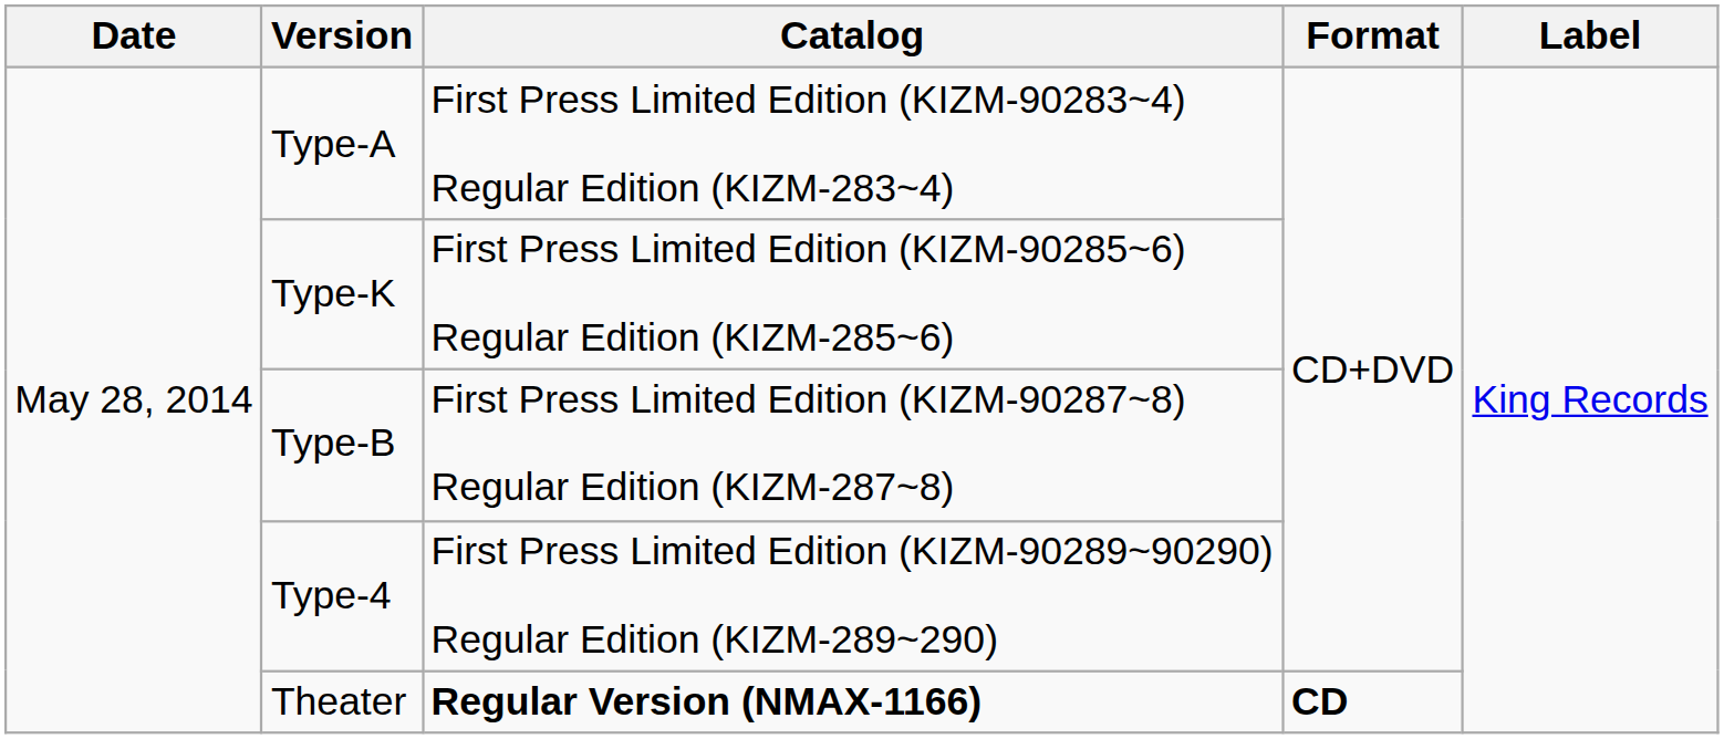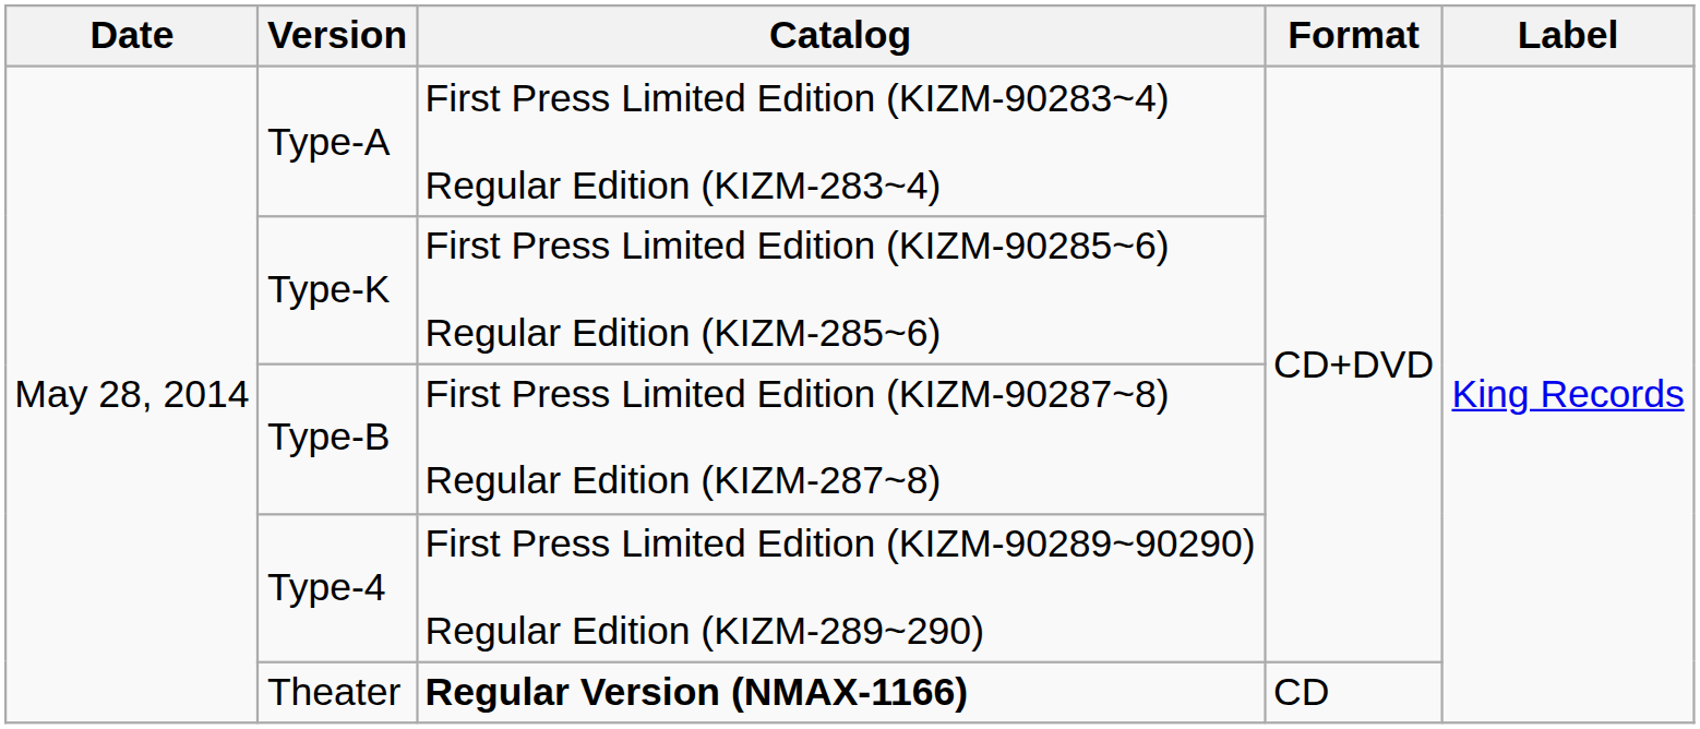Theater | Format: bold -> normal
